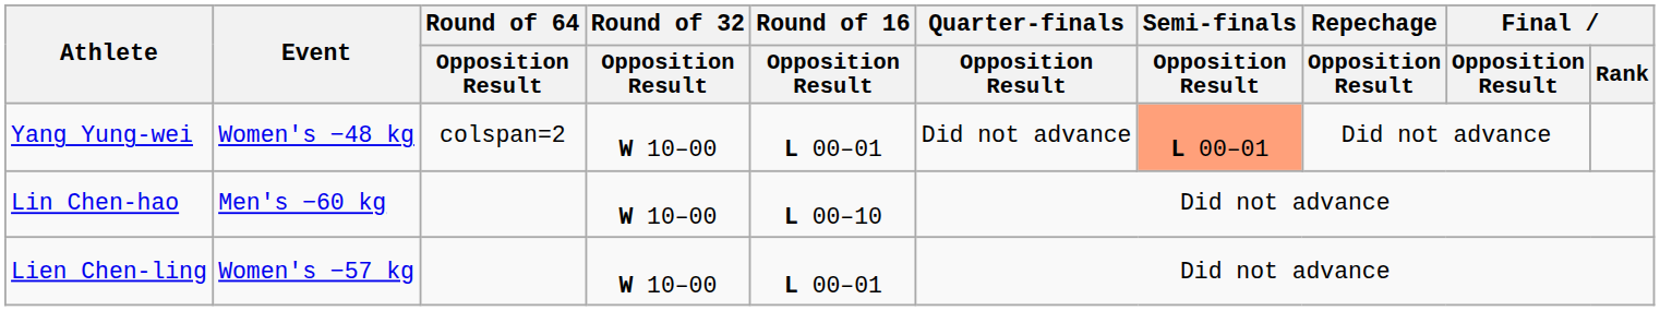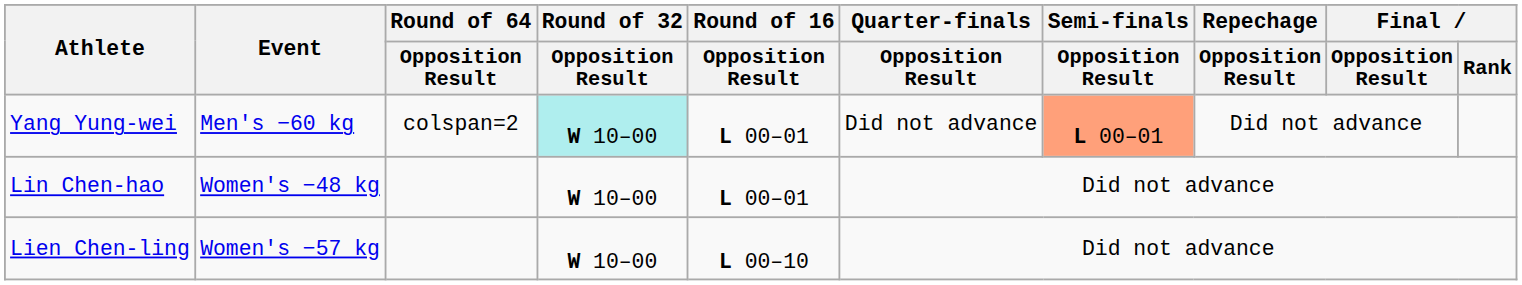Yang Yung-wei | Event: Women's −48 kg -> Men's −60 kg
Yang Yung-wei | Round of 32 / Opposition Result: no background -> paleturquoise background
Lin Chen-hao | Event: Men's −60 kg -> Women's −48 kg
Lin Chen-hao | Round of 16 / Opposition Result: L 00–10 -> L 00–01
Lien Chen-ling | Round of 16 / Opposition Result: L 00–01 -> L 00–10
